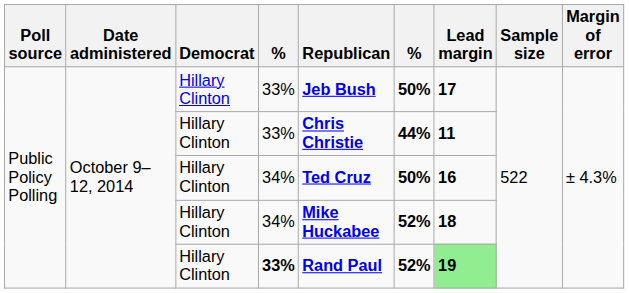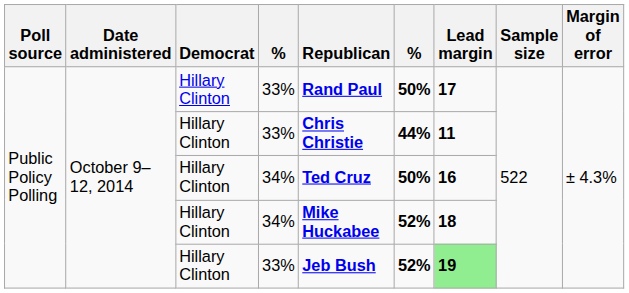row 2 | Republican: Jeb Bush -> Rand Paul
row 6 | column 4: bold -> normal
row 6 | Republican: Rand Paul -> Jeb Bush
